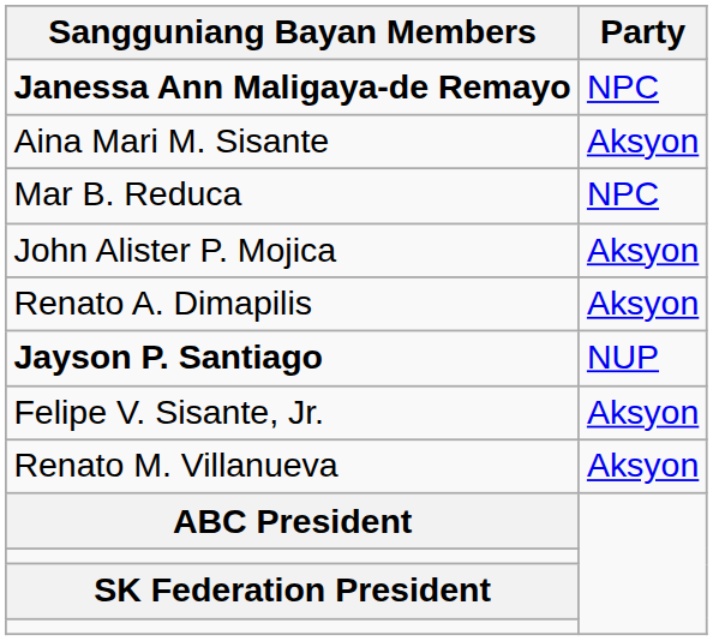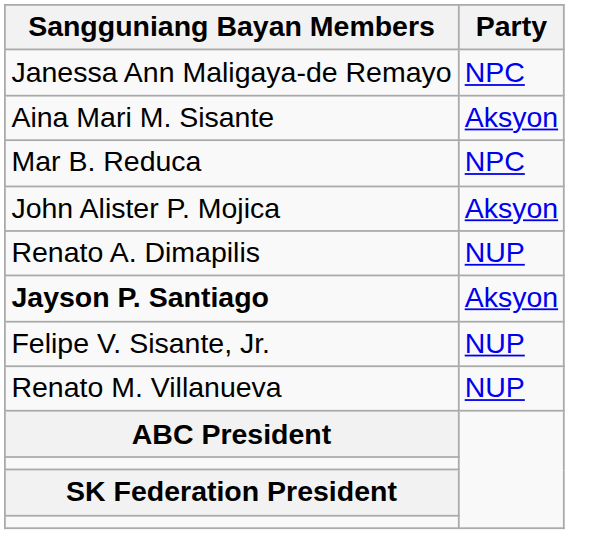row 2 | Sangguniang Bayan Members: bold -> normal
row 6 | Party: Aksyon -> NUP
row 7 | Party: NUP -> Aksyon
row 8 | Party: Aksyon -> NUP
row 9 | Party: Aksyon -> NUP
